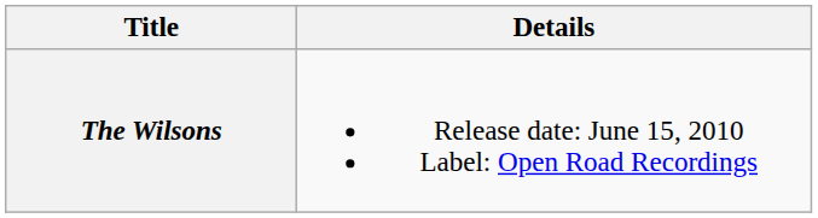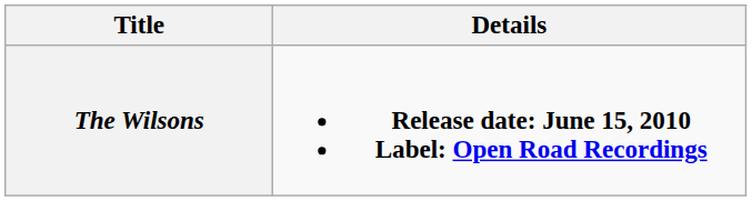The Wilsons | Details: normal -> bold
